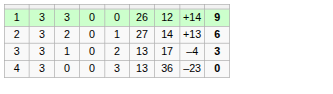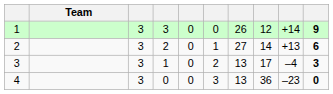+ column: Team
